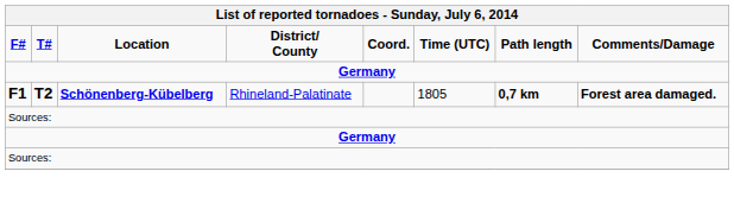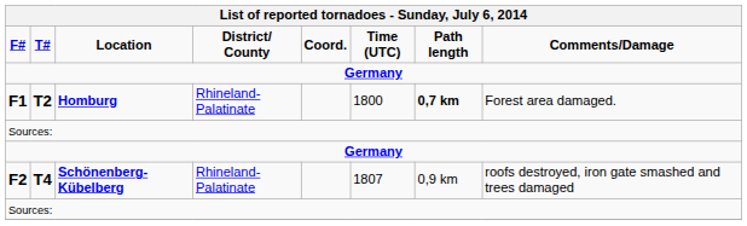F1 | Location: Schönenberg-Kübelberg -> Homburg
F1 | Time (UTC): 1805 -> 1800
F1 | Comments/Damage: bold -> normal
+ row: F2 | T4 | Schönenberg-Kübelberg | Rhineland-Palatinate | 1807 | 0,9 km | roofs destroyed, iron gate smashed and trees damaged
